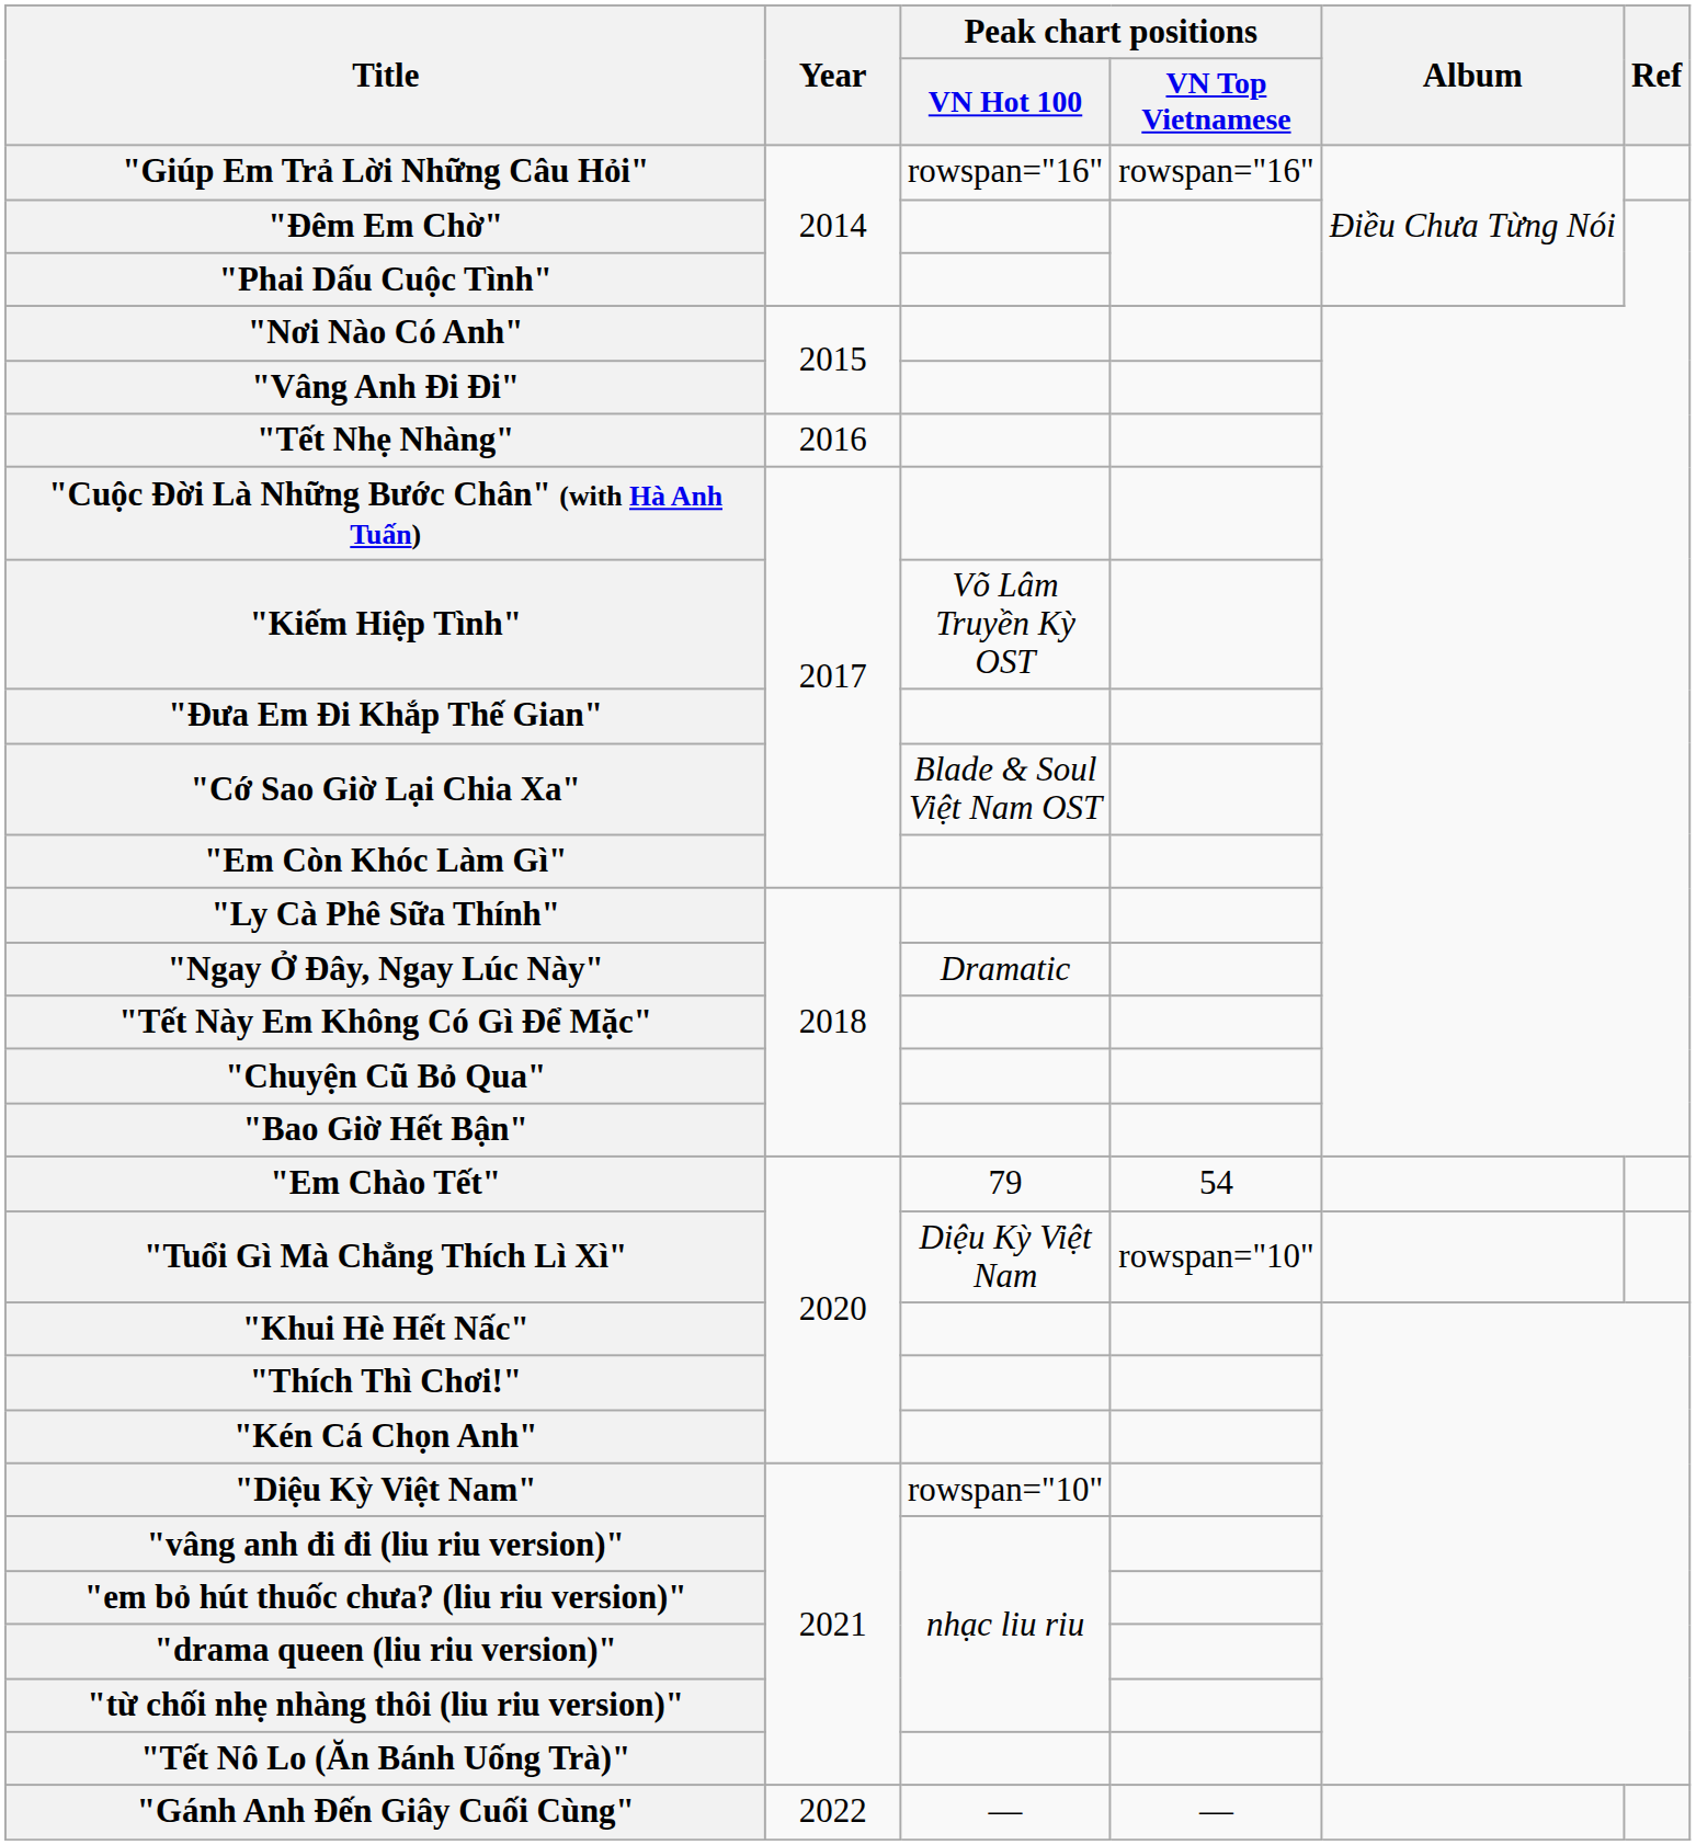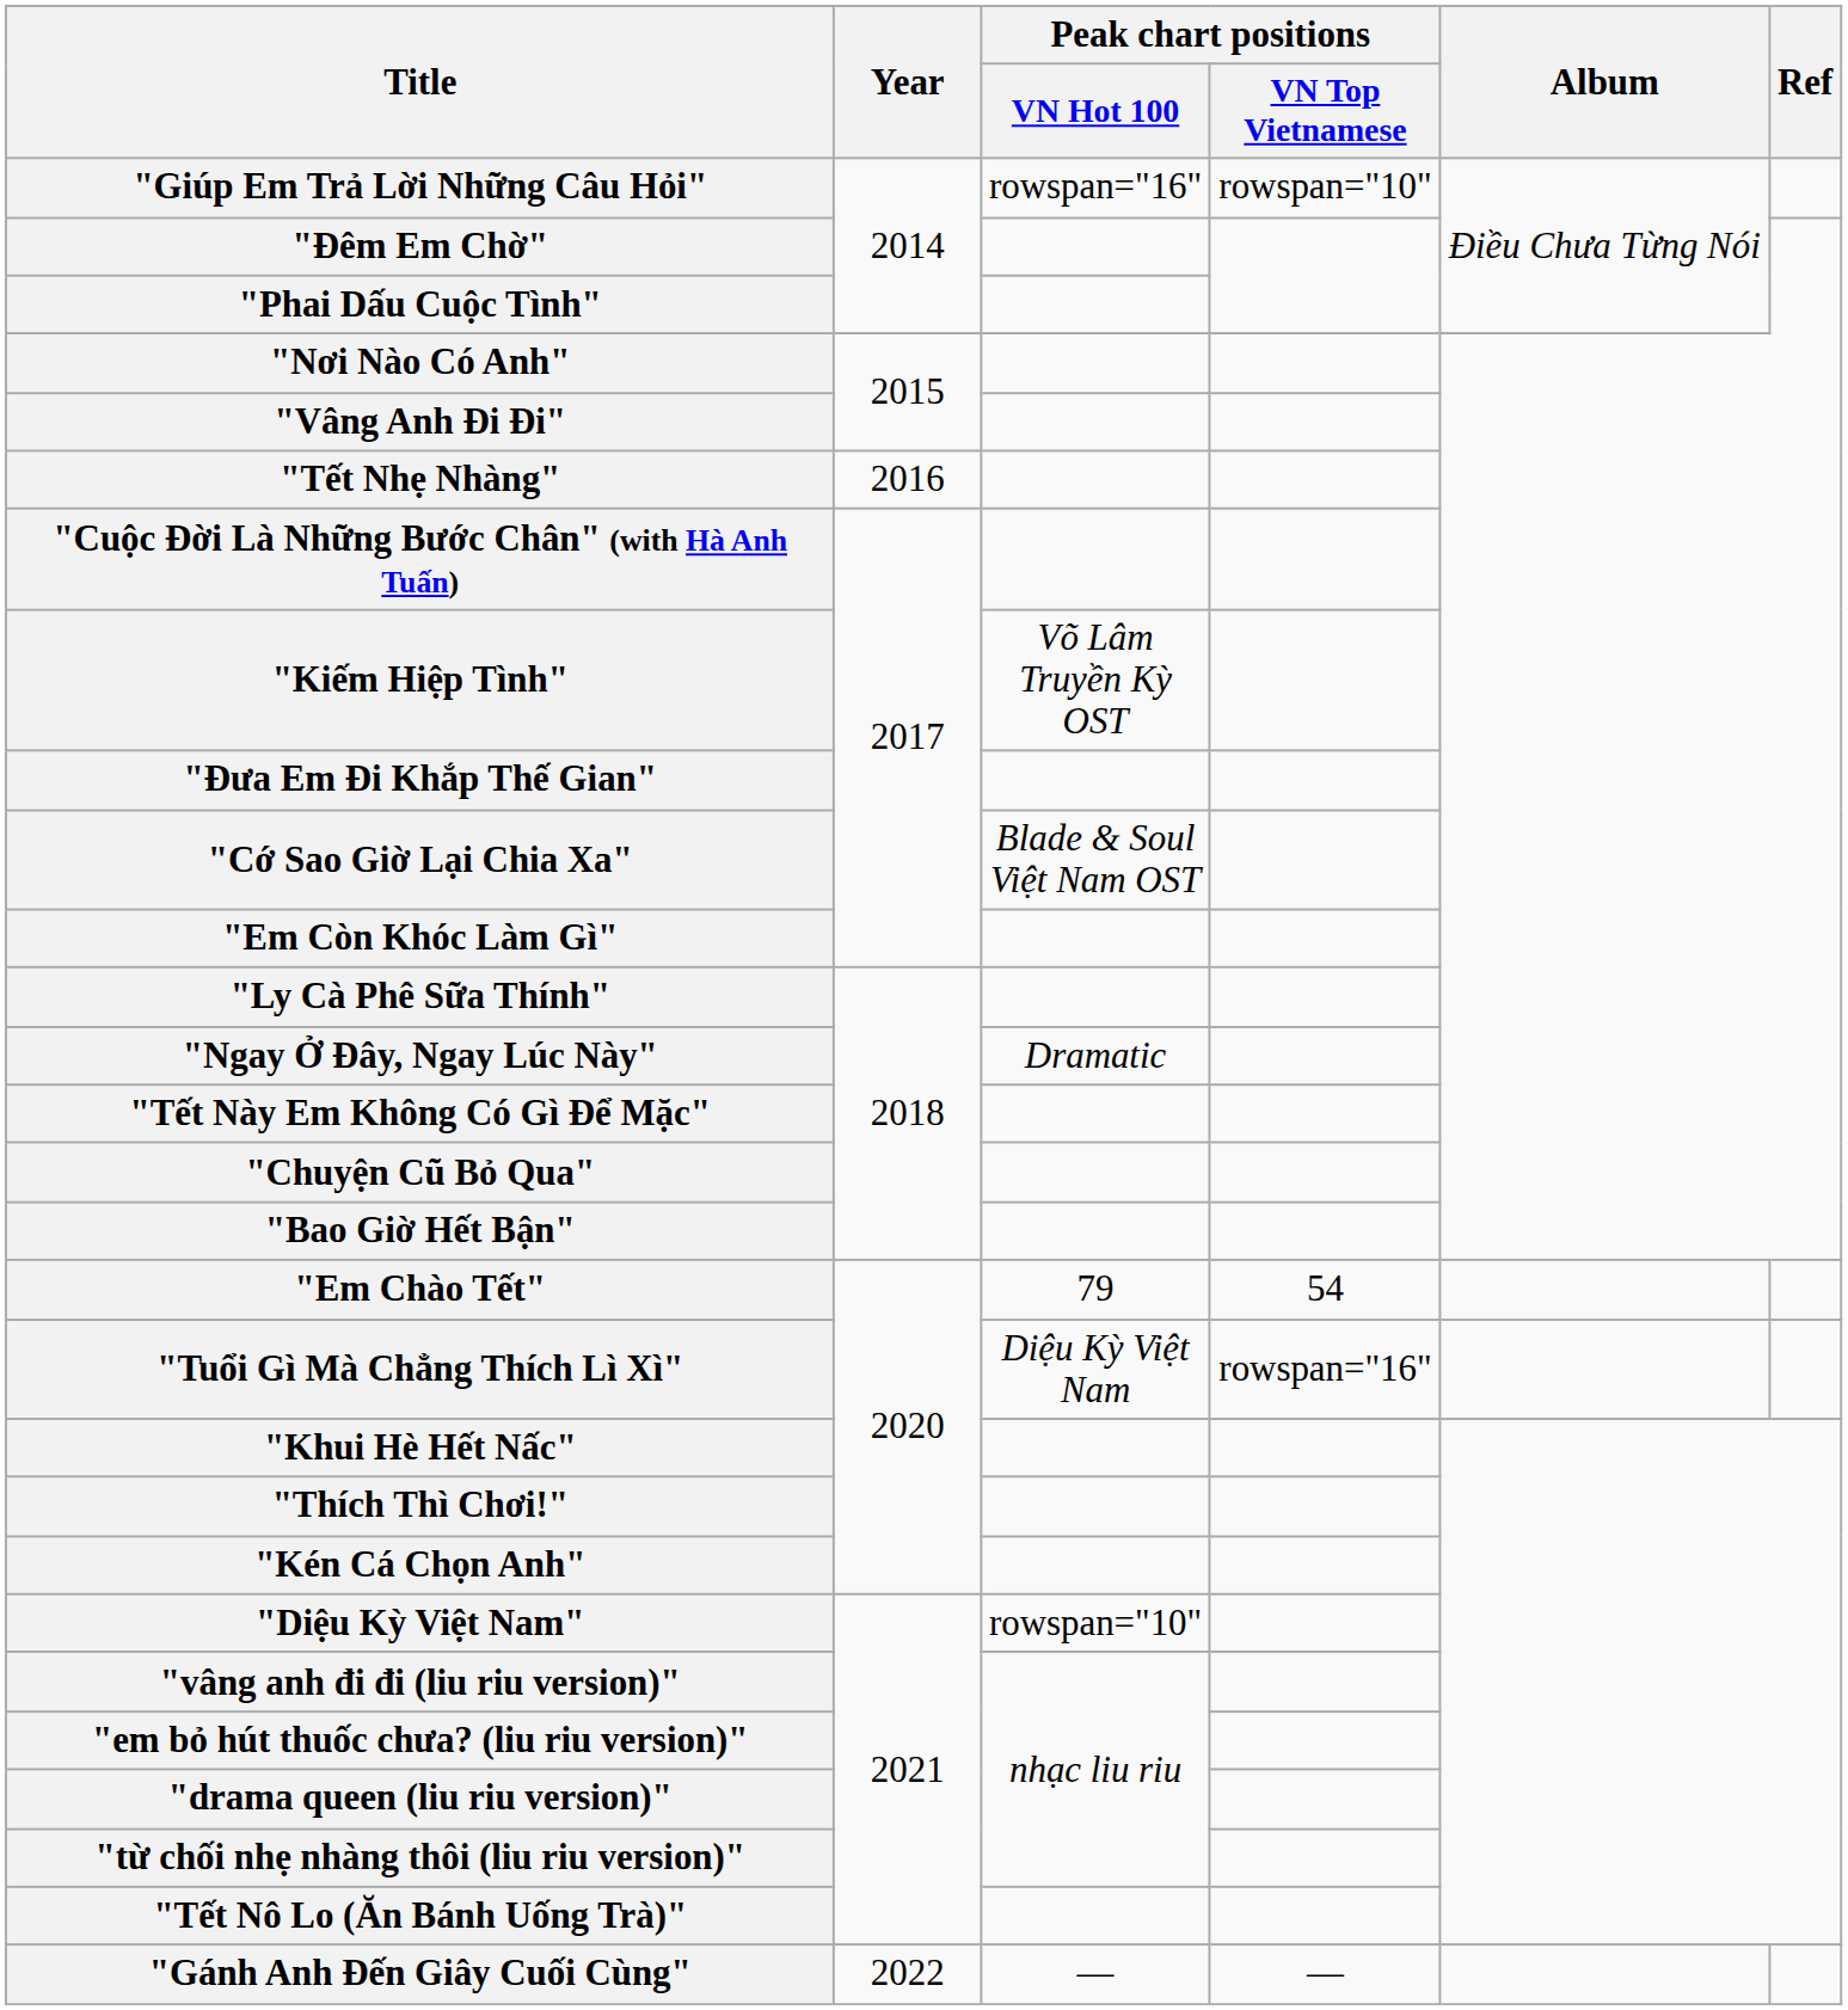"Giúp Em Trả Lời Những Câu Hỏi" | Peak chart positions / VN Top Vietnamese: rowspan="16" -> rowspan="10"
"Tuổi Gì Mà Chẳng Thích Lì Xì" | Peak chart positions / VN Top Vietnamese: rowspan="10" -> rowspan="16"
